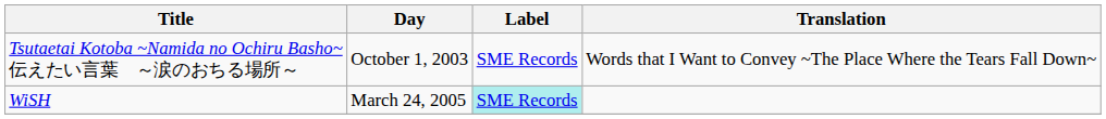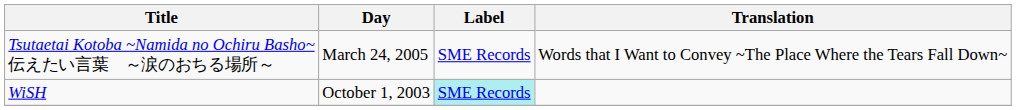Tsutaetai Kotoba ~Namida no Ochiru Basho~ 伝えたい言葉 ～涙のおちる場所～ | Day: October 1, 2003 -> March 24, 2005
WiSH | Day: March 24, 2005 -> October 1, 2003
